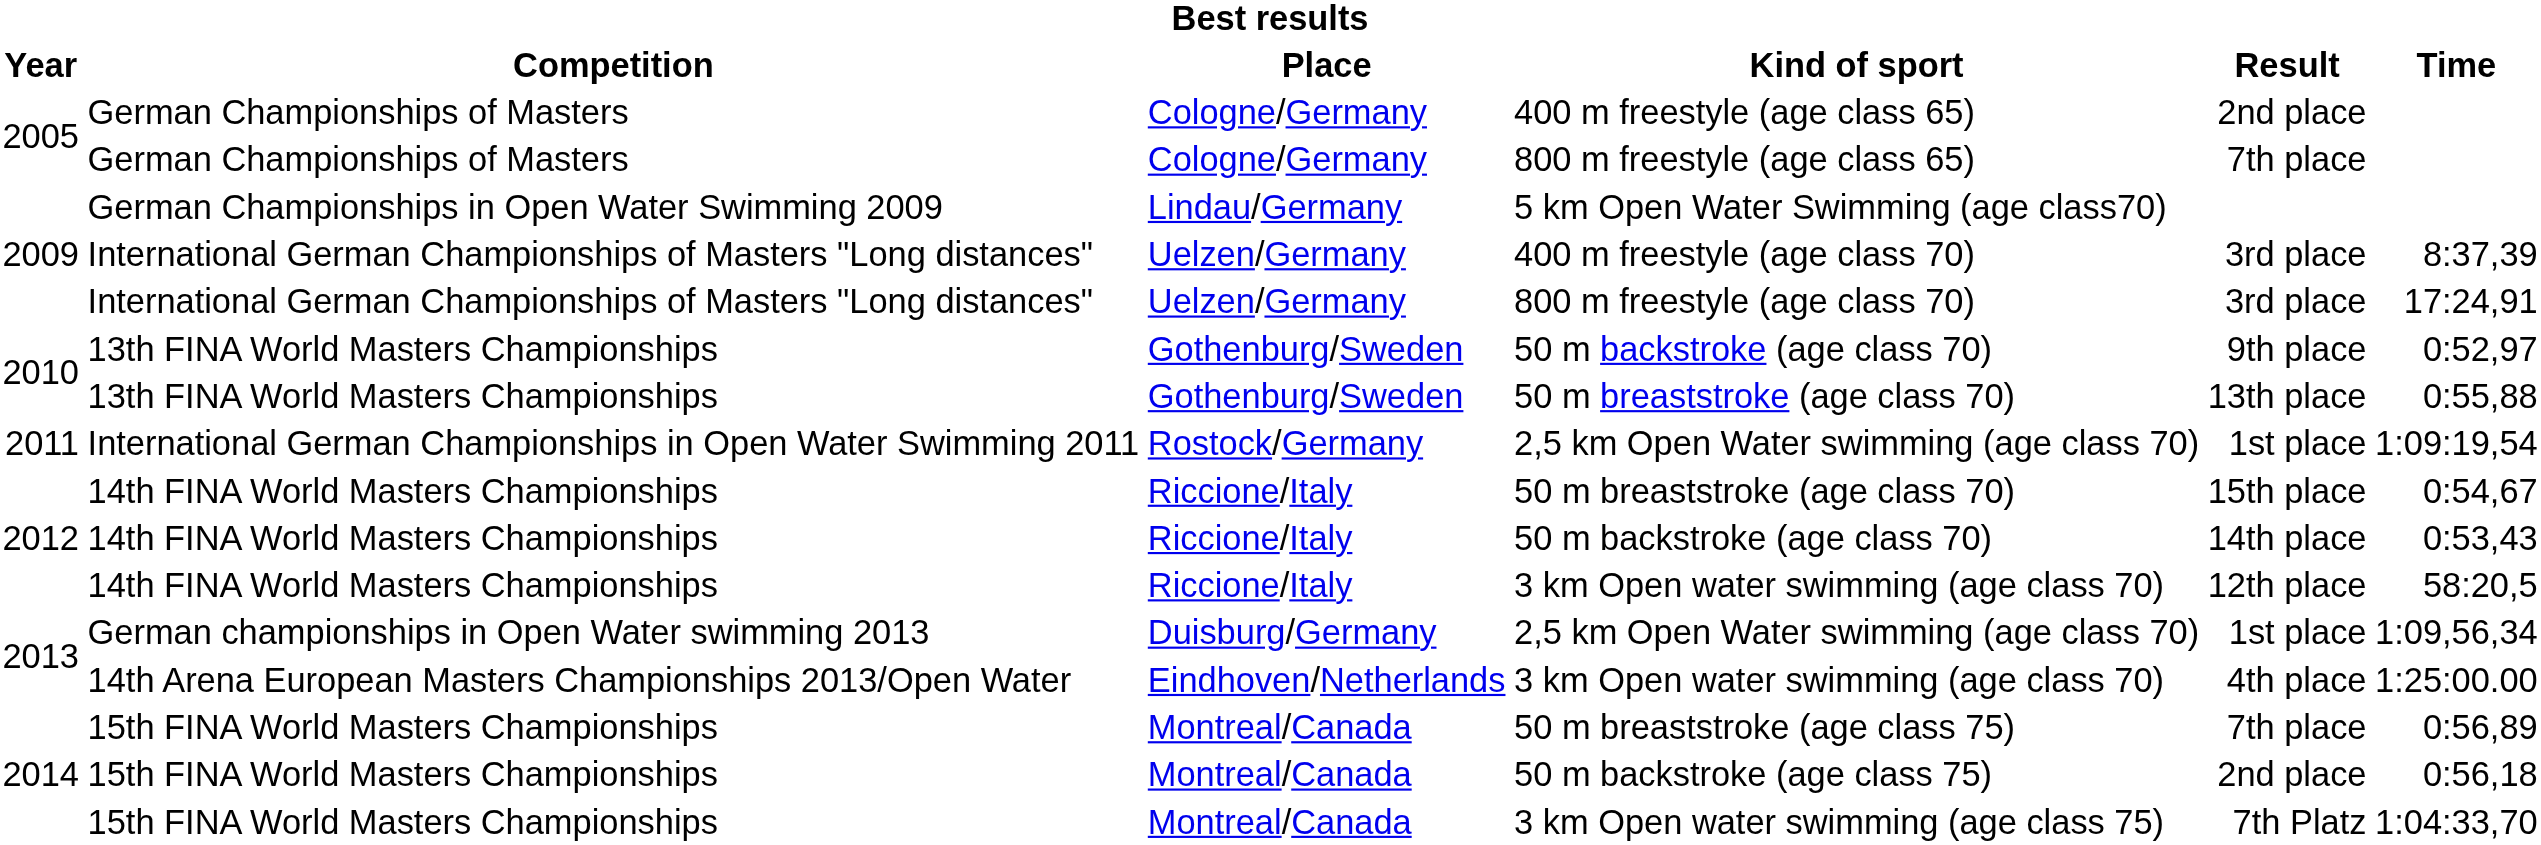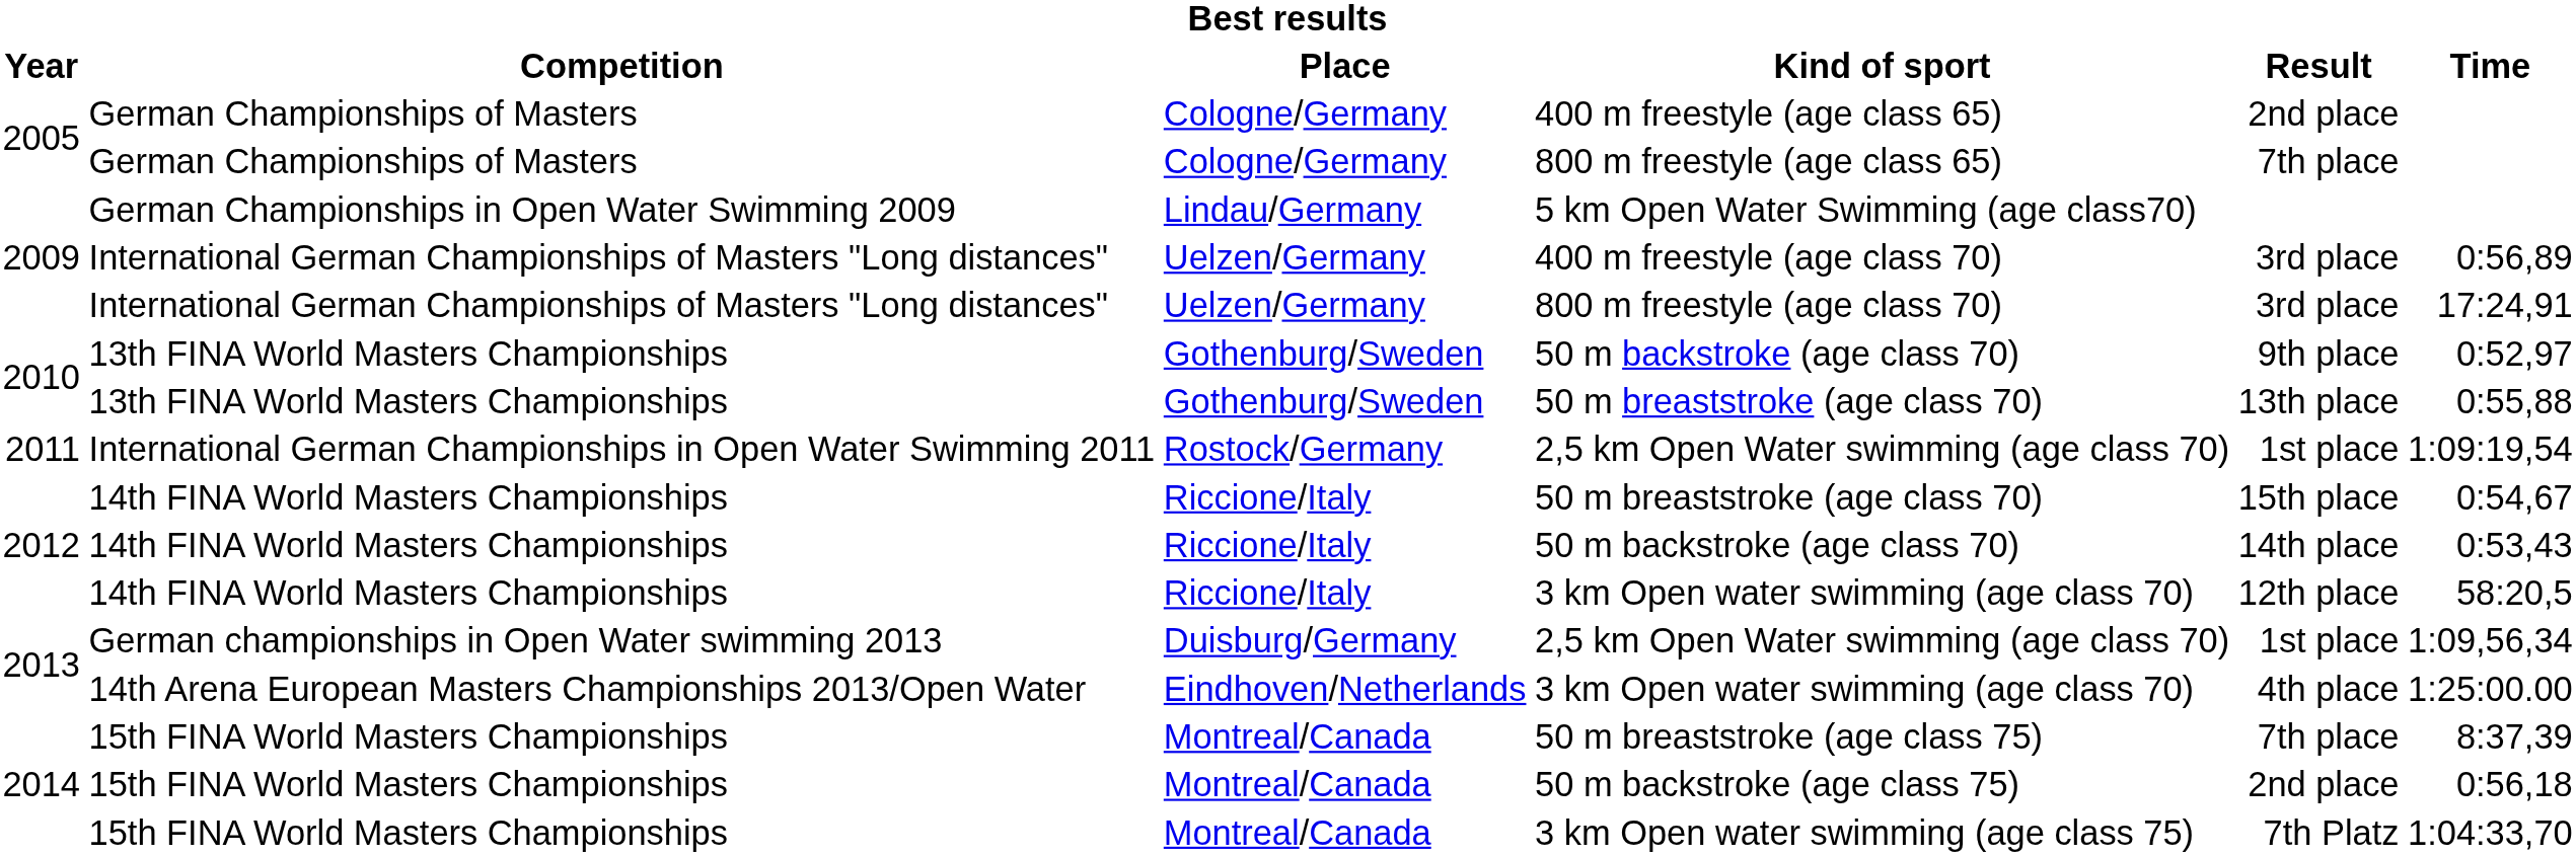400 m freestyle (age class 70) | Time: 8:37,39 -> 0:56,89
50 m breaststroke (age class 75) | Time: 0:56,89 -> 8:37,39
